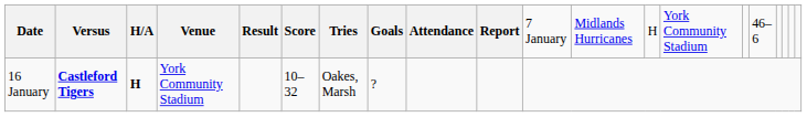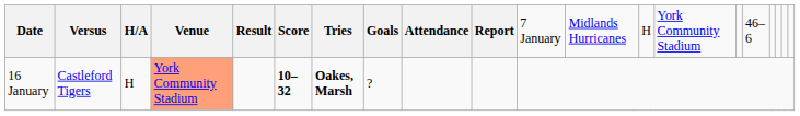16 January | column 2: bold -> normal
16 January | column 3: bold -> normal
16 January | column 4: no background -> lightsalmon background
16 January | column 6: normal -> bold
16 January | column 7: normal -> bold
